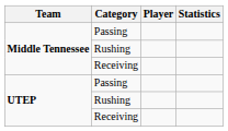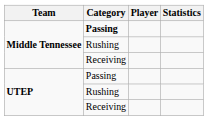Middle Tennessee / Passing | Category: normal -> bold
